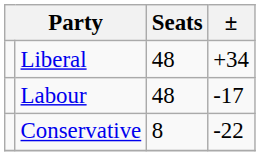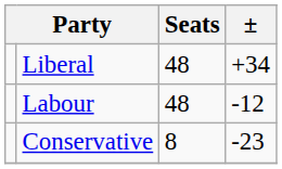Labour | ±: -17 -> -12
Conservative | ±: -22 -> -23
